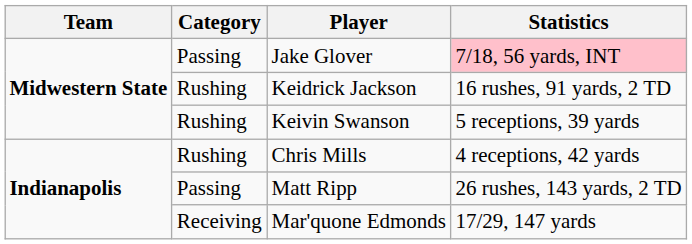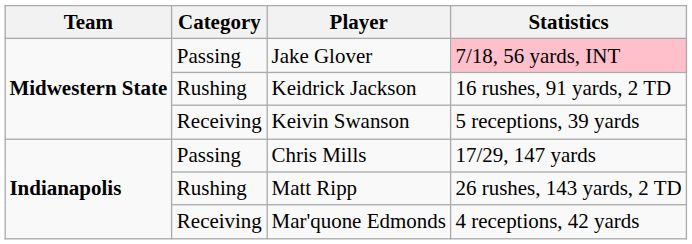Keivin Swanson | Category: Rushing -> Receiving
Chris Mills | Category: Rushing -> Passing
Chris Mills | Statistics: 4 receptions, 42 yards -> 17/29, 147 yards
Matt Ripp | Category: Passing -> Rushing
Mar'quone Edmonds | Statistics: 17/29, 147 yards -> 4 receptions, 42 yards
